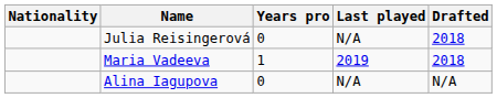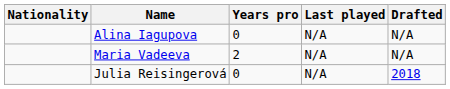rows swapped: Alina Iagupova <-> Julia Reisingerová
Maria Vadeeva | Years pro: 1 -> 2
Maria Vadeeva | Last played: 2019 -> N/A
Maria Vadeeva | Drafted: 2018 -> N/A
